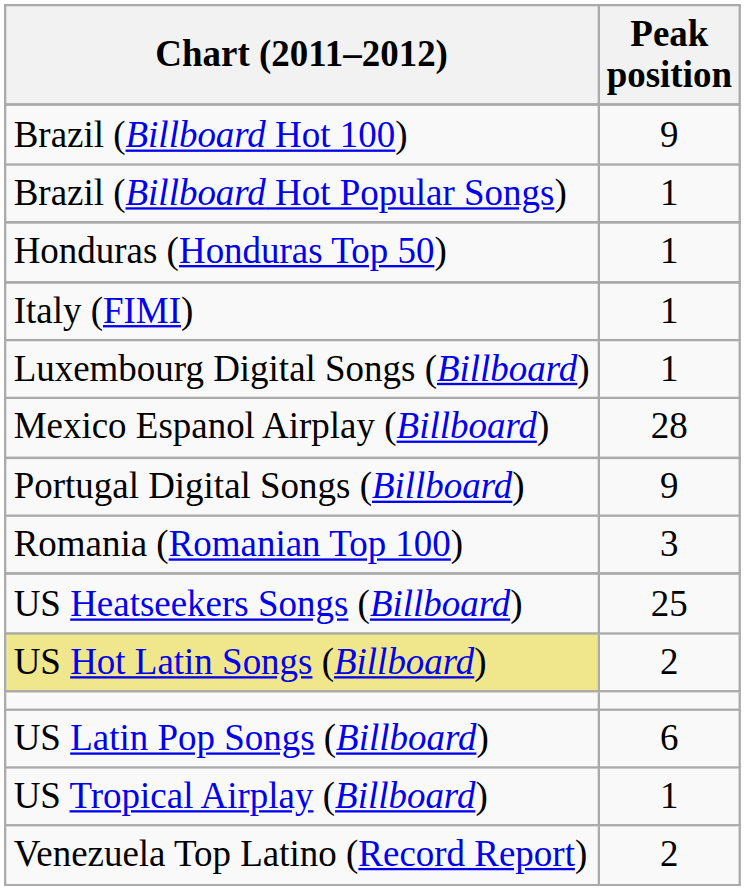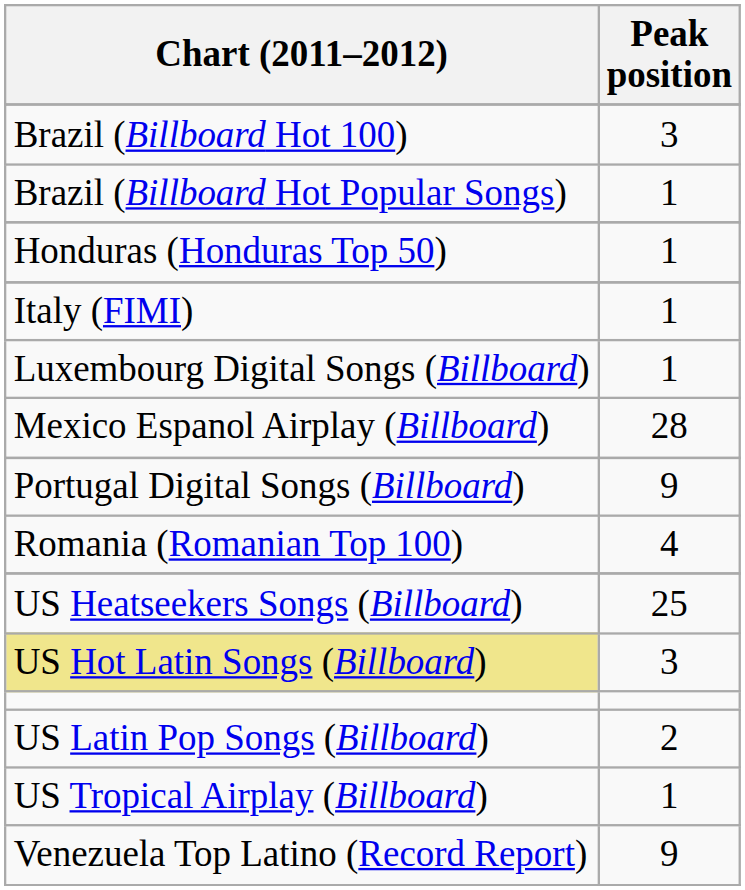row 2 | Peak position: 9 -> 3
row 9 | Peak position: 3 -> 4
row 11 | Peak position: 2 -> 3
row 13 | Peak position: 6 -> 2
row 15 | Peak position: 2 -> 9
